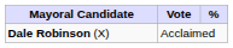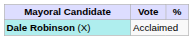Dale Robinson (X) | Mayoral Candidate: no background -> paleturquoise background
